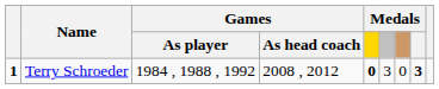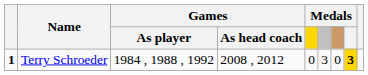Terry Schroeder | column 5: bold -> normal
Terry Schroeder | column 8: no background -> gold background
